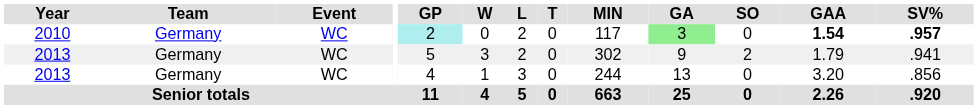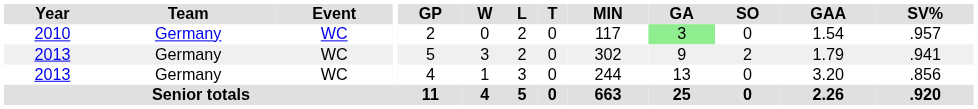2010 | GP: paleturquoise background -> no background
2010 | GAA: bold -> normal
2010 | SV%: bold -> normal
